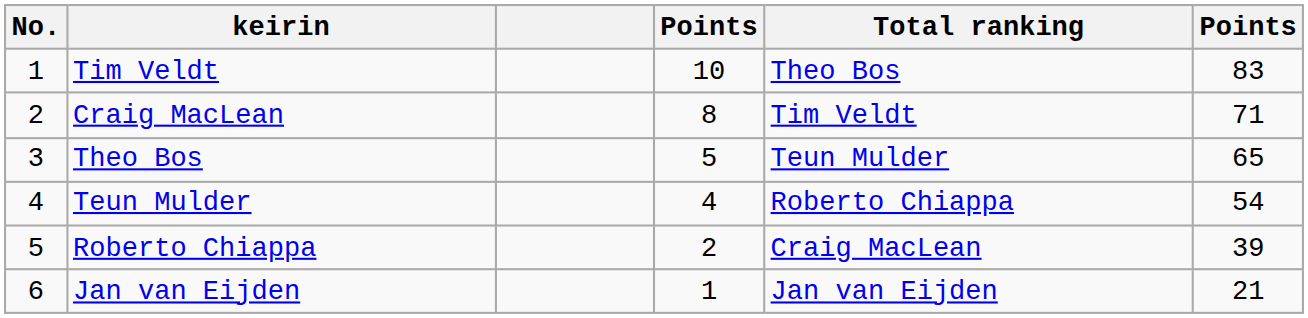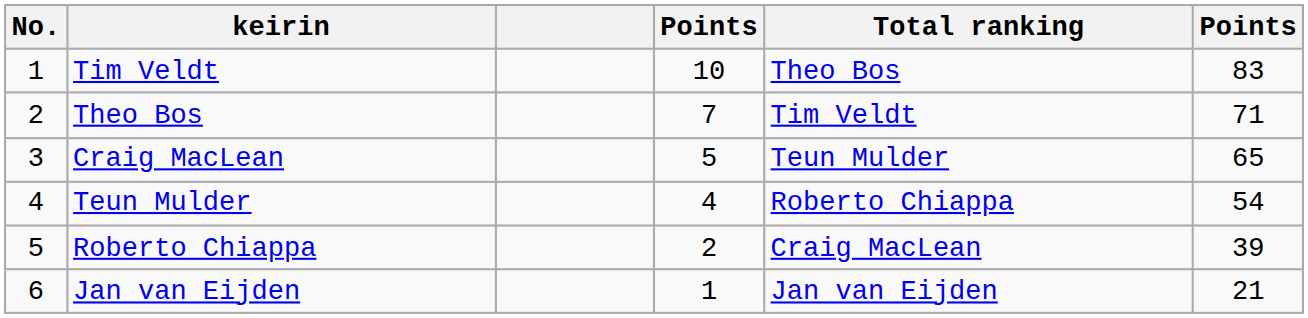row 3 | keirin: Craig MacLean -> Theo Bos
row 3 | column 4: 8 -> 7
row 4 | keirin: Theo Bos -> Craig MacLean
